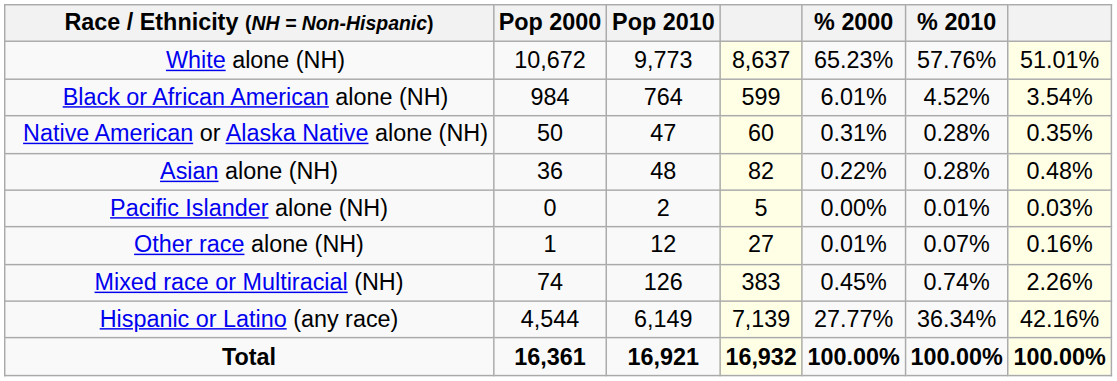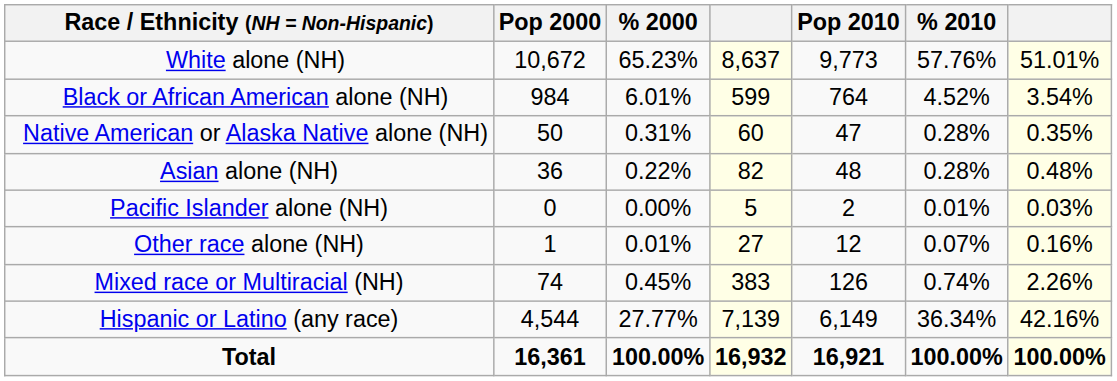columns swapped: Pop 2010 <-> % 2000
